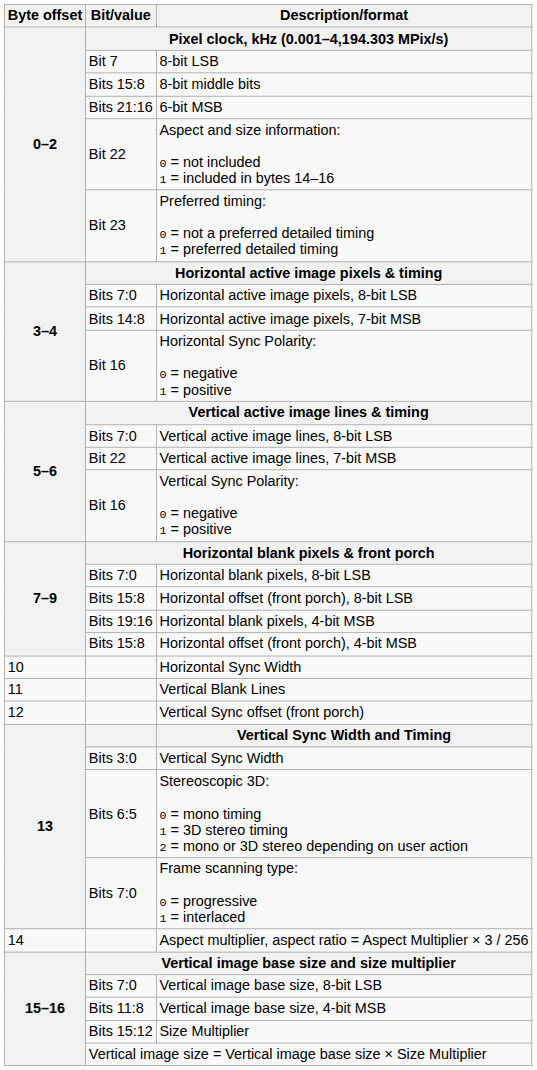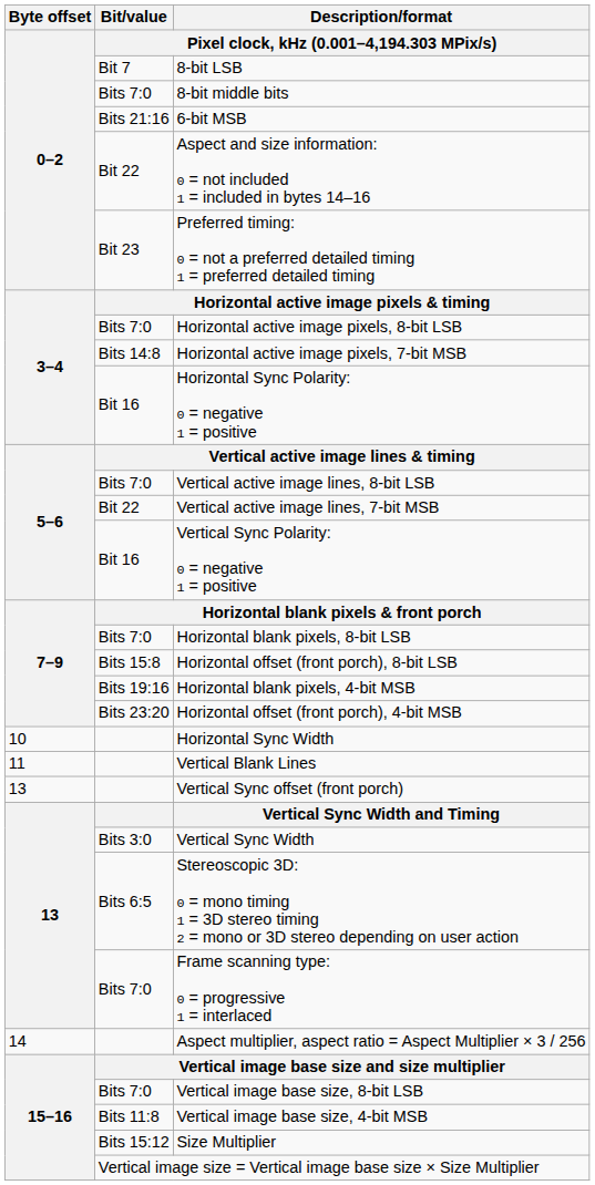8-bit middle bits | Bit/value / Pixel clock, kHz (0.001–4,194.303 MPix/s): Bits 15:8 -> Bits 7:0
Horizontal offset (front porch), 4-bit MSB | Bit/value / Pixel clock, kHz (0.001–4,194.303 MPix/s): Bits 15:8 -> Bits 23:20
Vertical Sync offset (front porch) | Byte offset / 0–2: 12 -> 13
